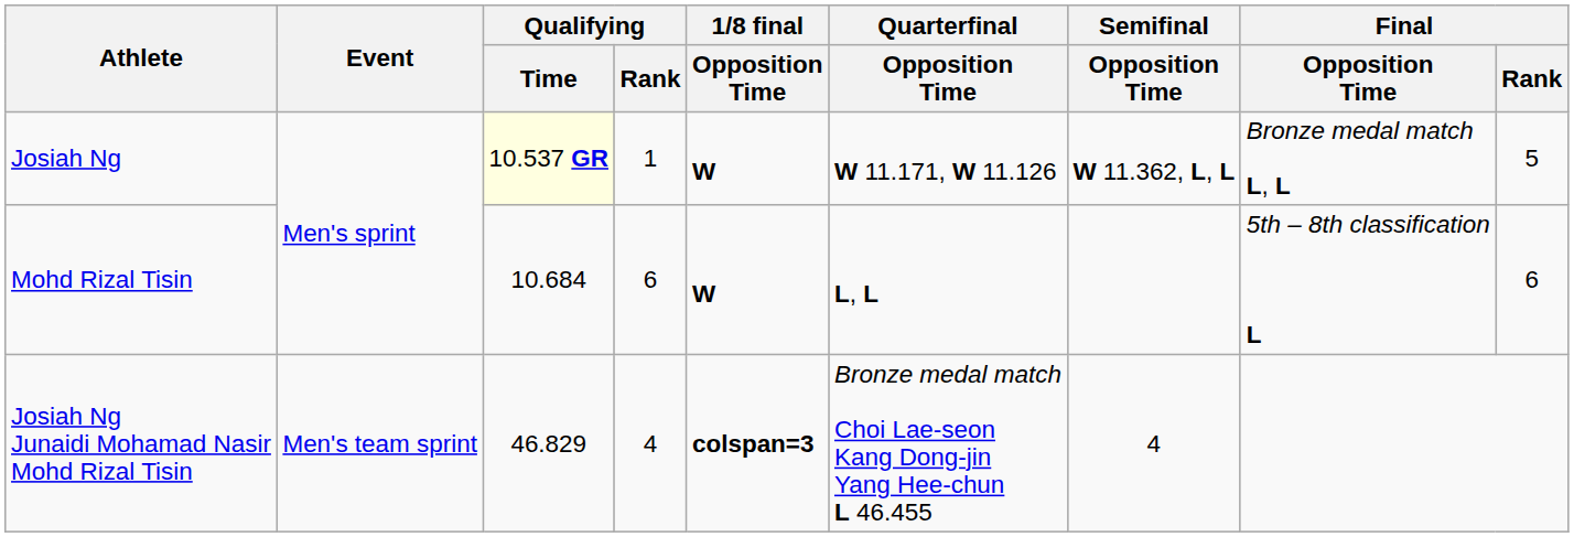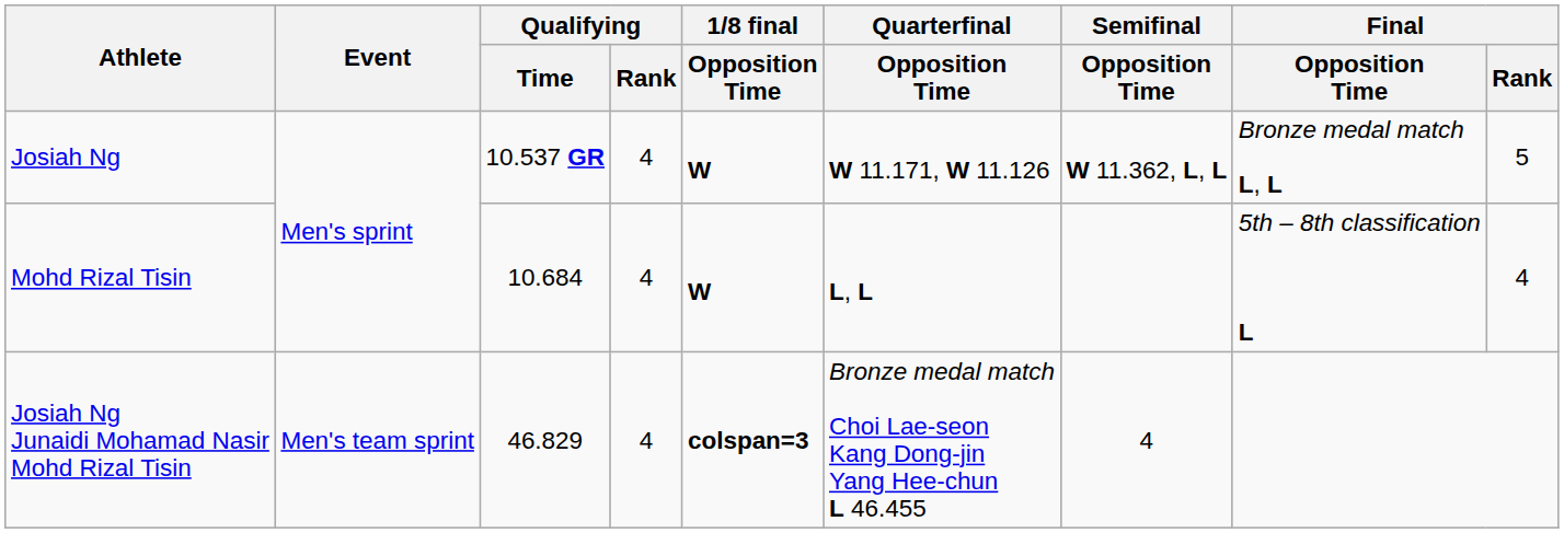Josiah Ng | Qualifying / Time: lightyellow background -> no background
Josiah Ng | Qualifying / Rank: 1 -> 4
Mohd Rizal Tisin | Qualifying / Rank: 6 -> 4
Mohd Rizal Tisin | Final / Rank: 6 -> 4
